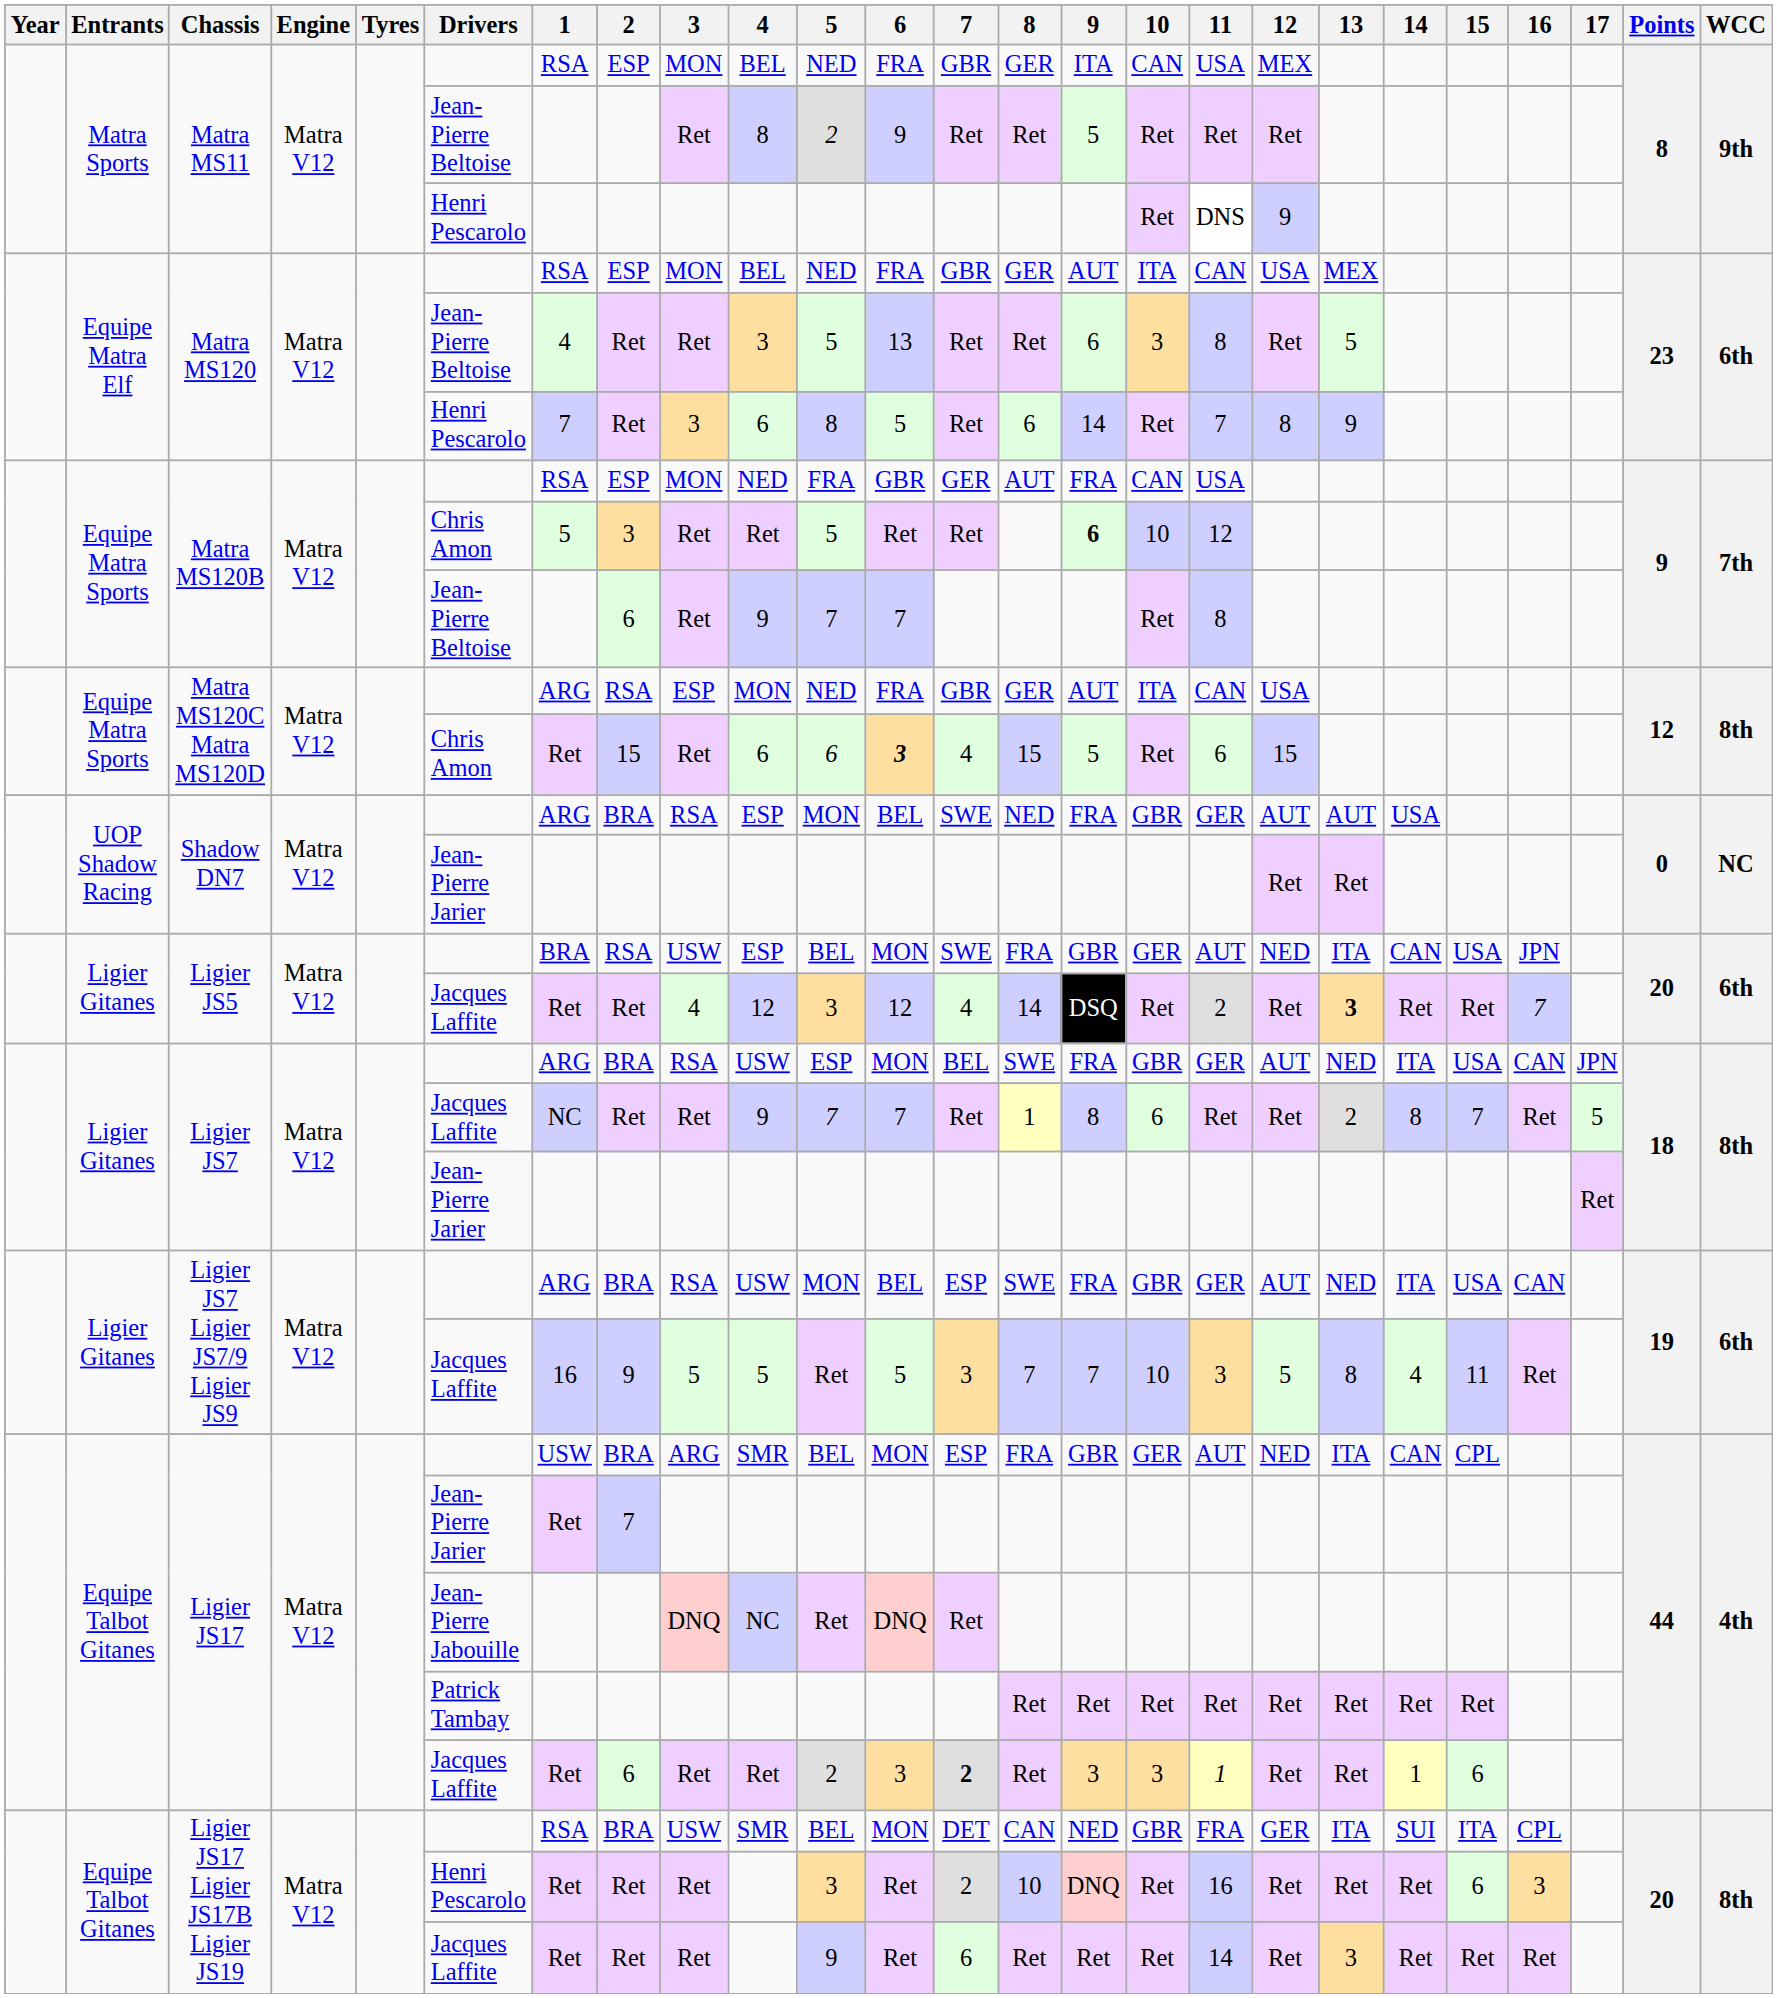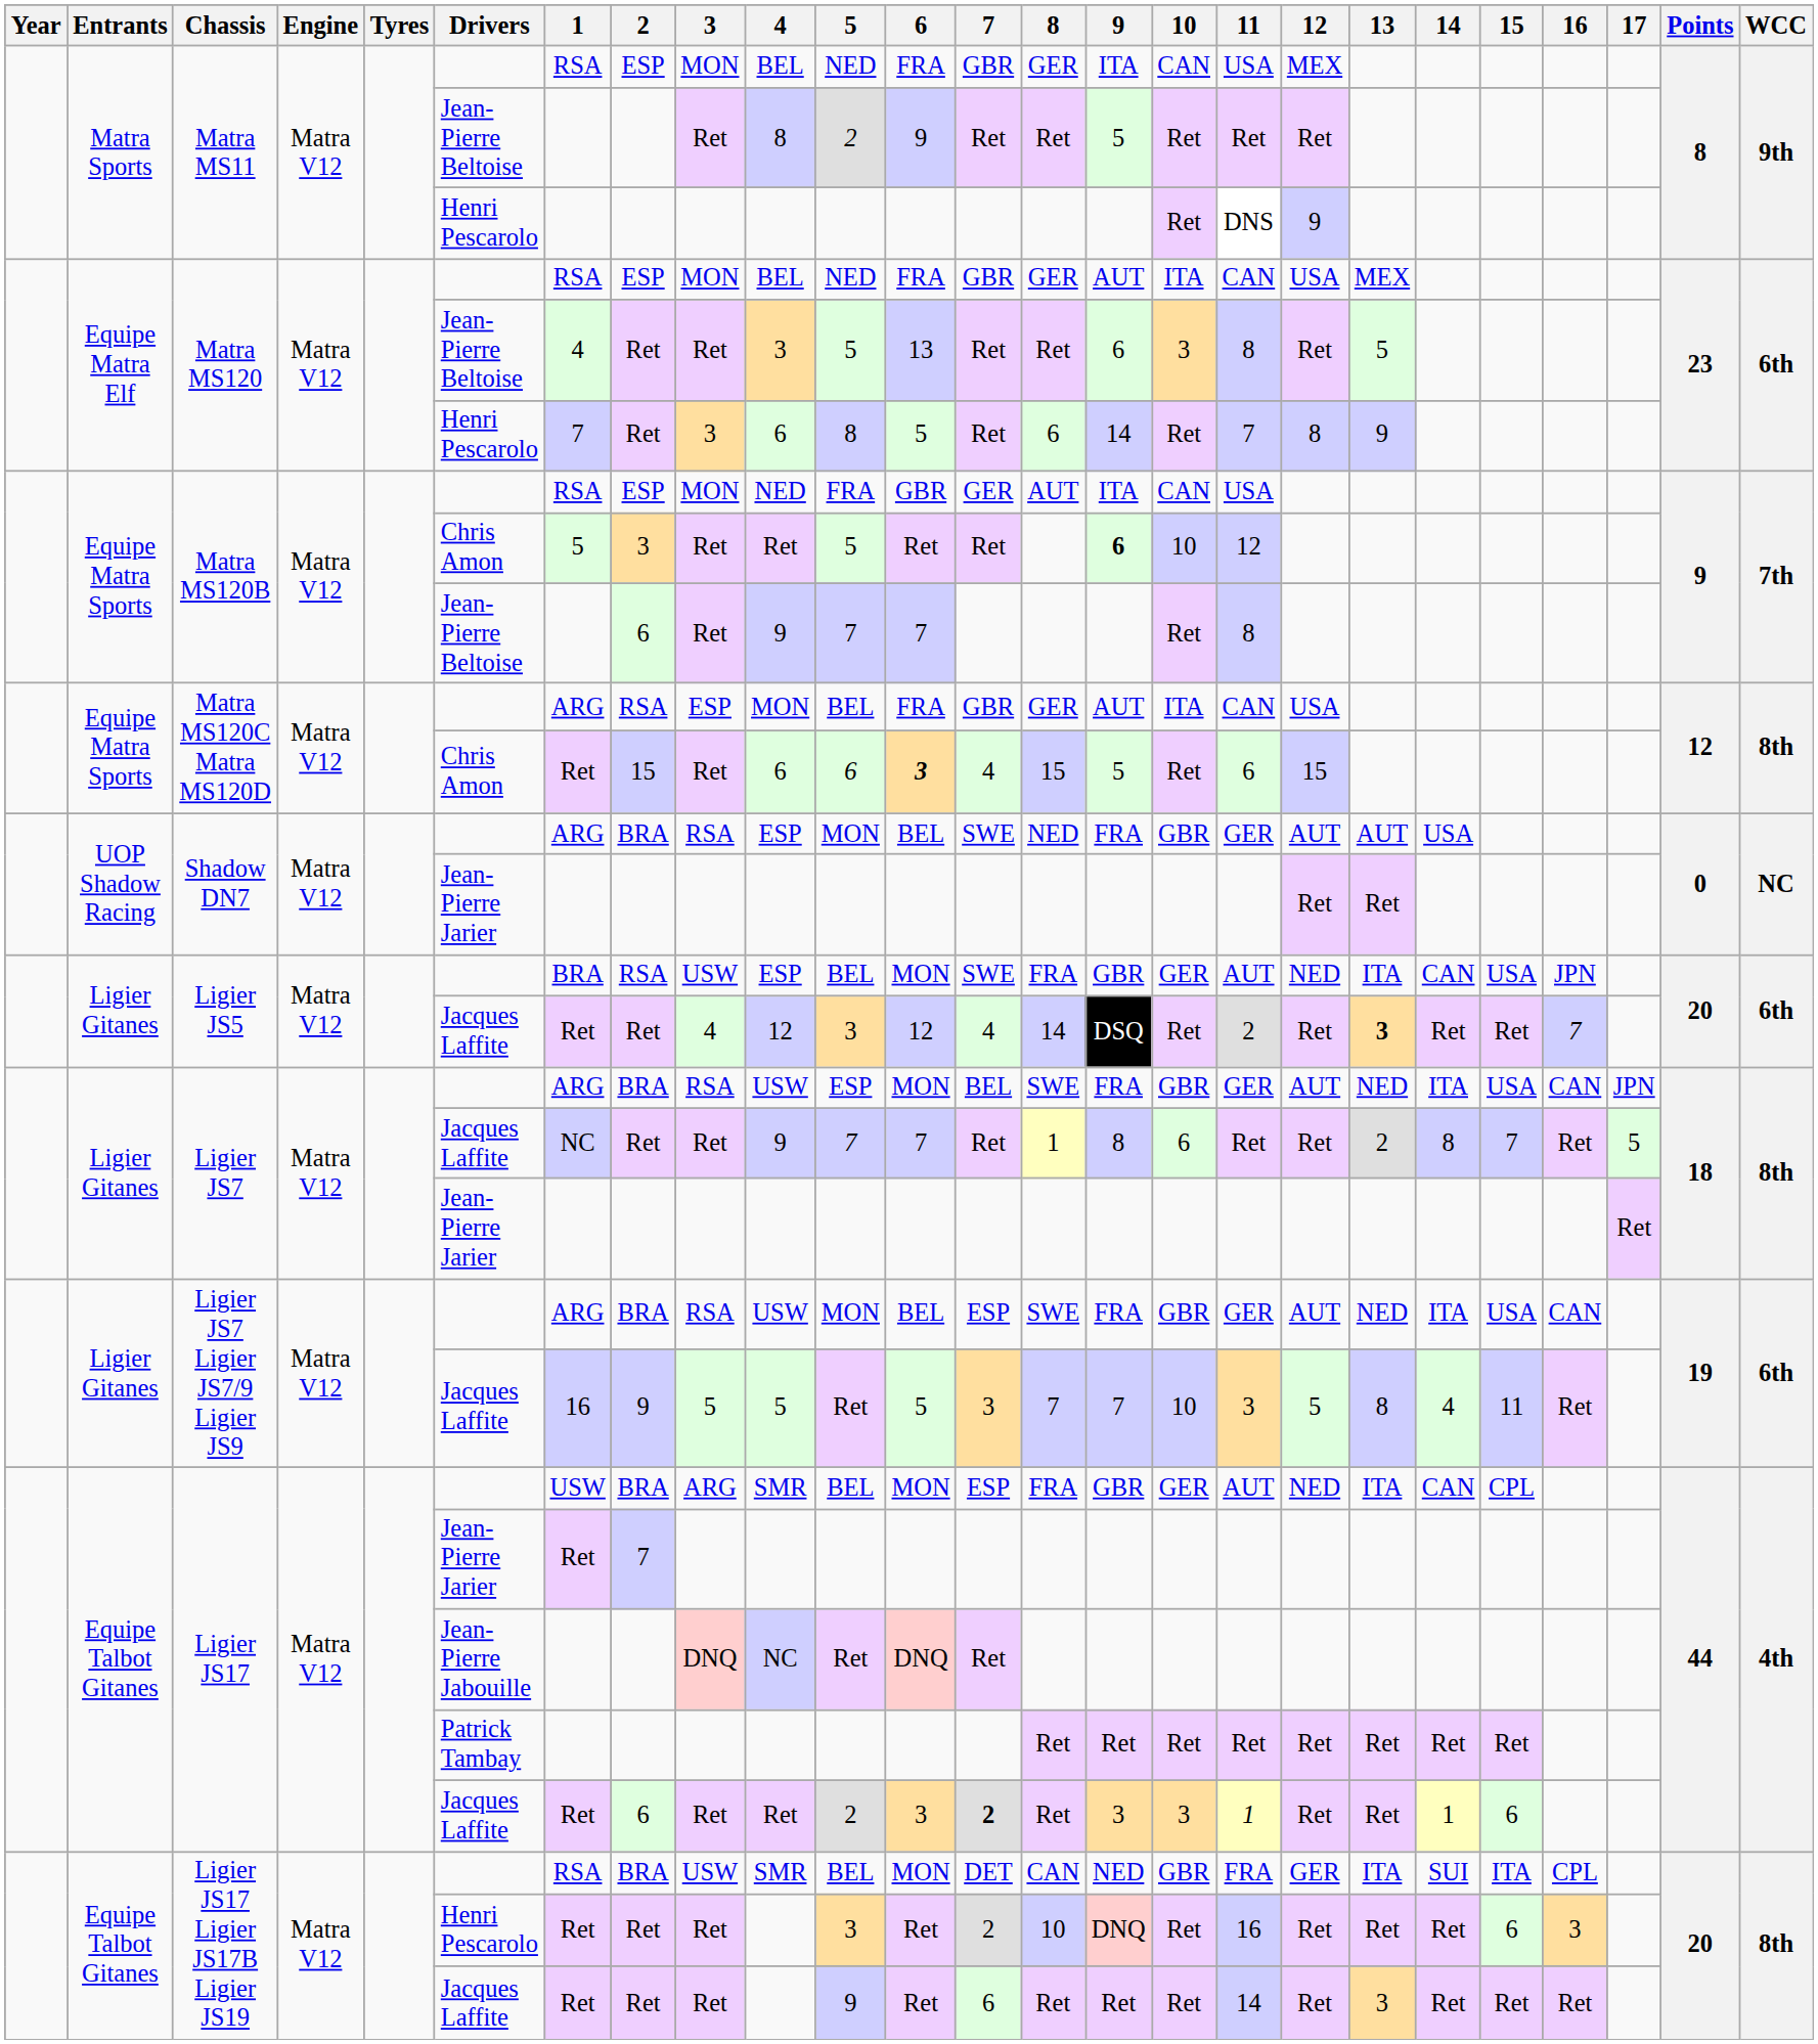row 8 | 9: FRA -> ITA
row 11 | 5: NED -> BEL
